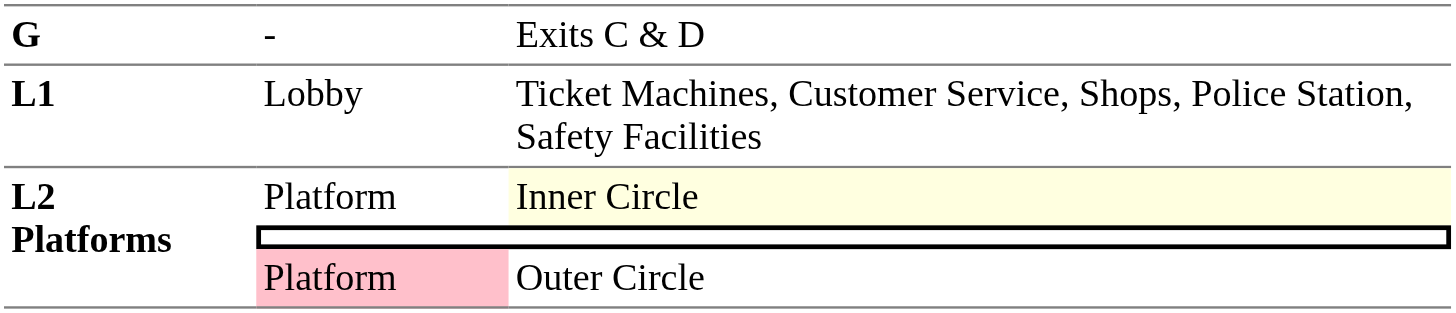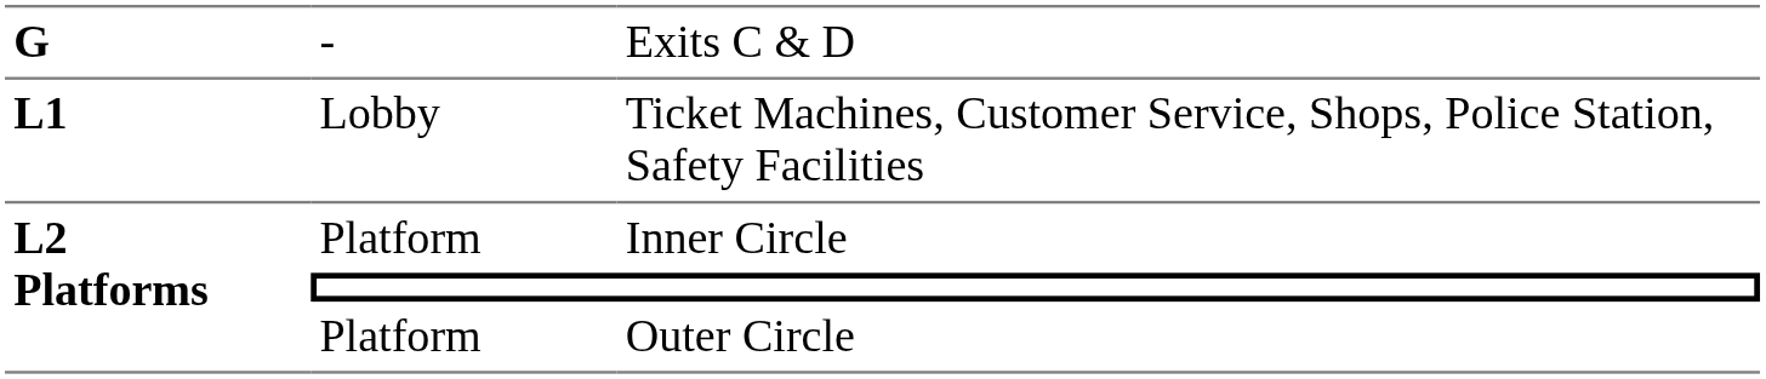Inner Circle | column 3: lightyellow background -> no background
Outer Circle | column 2: pink background -> no background
